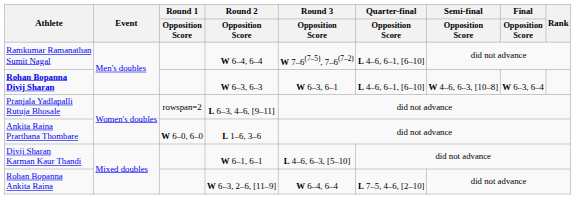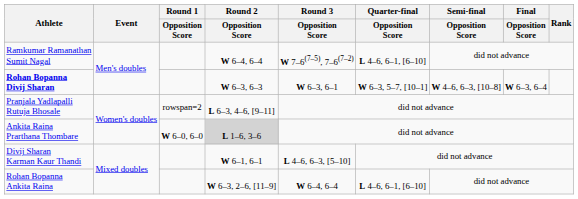Rohan Bopanna Divij Sharan | Quarter-final / Opposition Score: L 4–6, 6–1, [6–10] -> W 6–3, 5–7, [10–1]
Ankita Raina Prarthana Thombare | Round 2 / Opposition Score: no background -> lightgrey background
Rohan Bopanna Ankita Raina | Quarter-final / Opposition Score: L 7–5, 4–6, [2–10] -> L 4–6, 6–1, [6–10]
